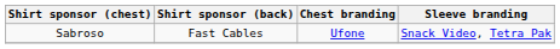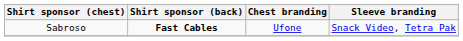Sabroso | Shirt sponsor (back): normal -> bold
